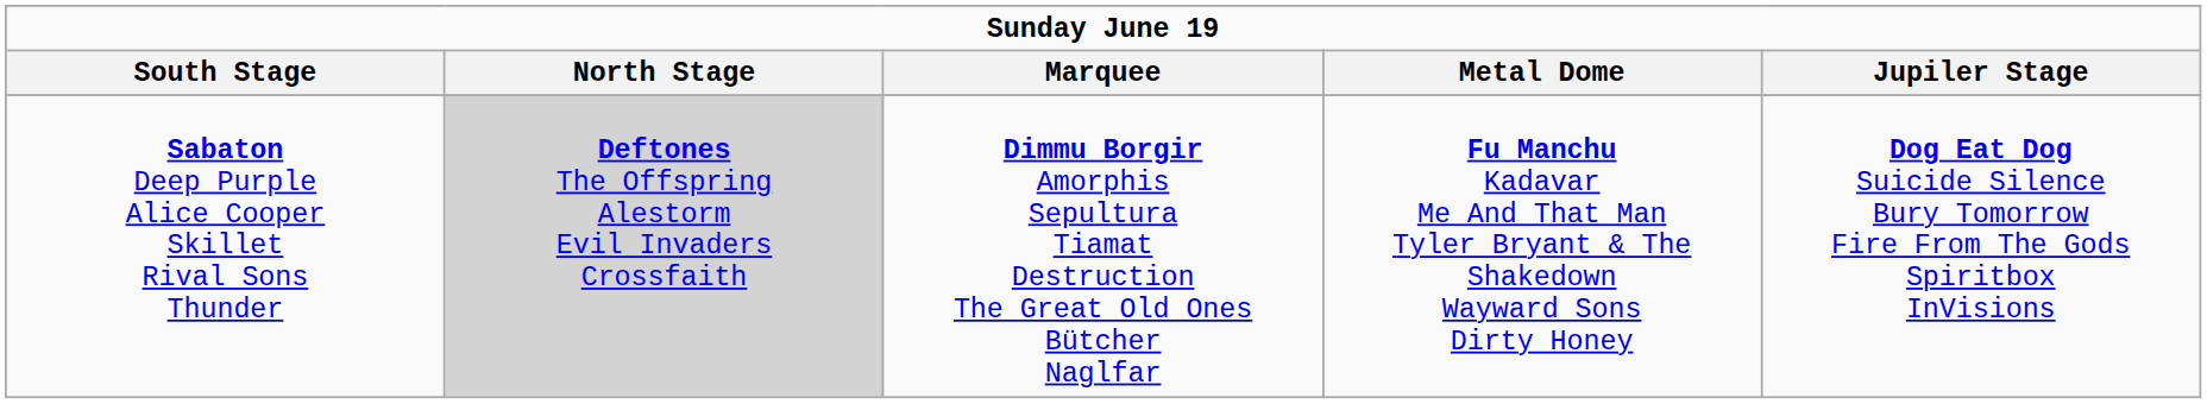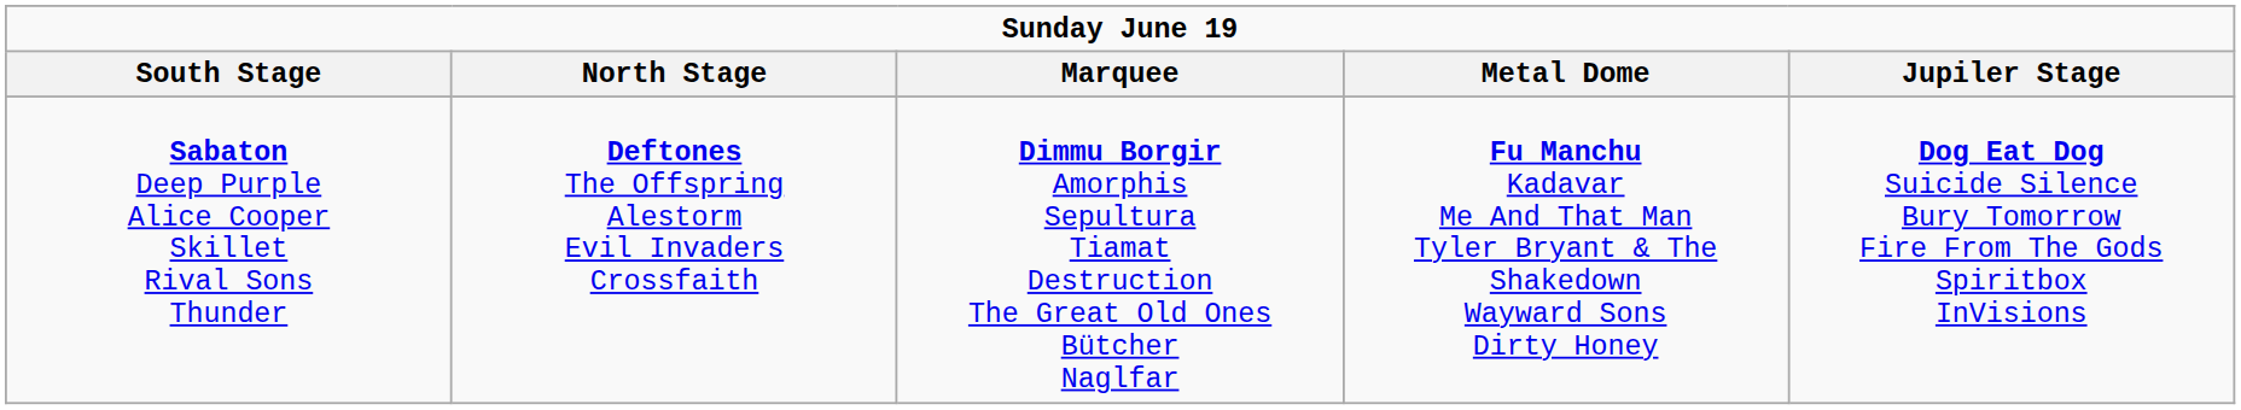Sabaton Deep Purple Alice Cooper Skillet Rival Sons Thunder | North Stage: lightgrey background -> no background
